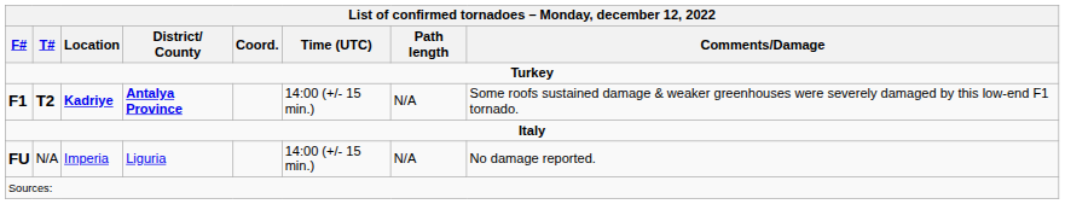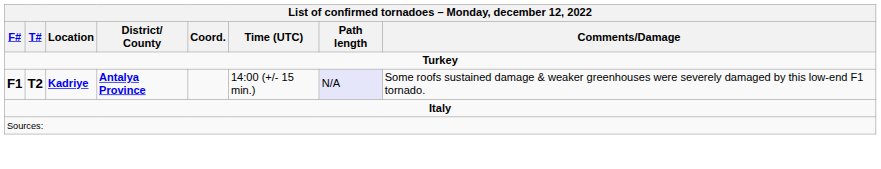F1 | Path length: no background -> lavender background
- row: FU | N/A | Imperia | Liguria | 14:00 (+/- 15 min.) | N/A | No damage reported.
